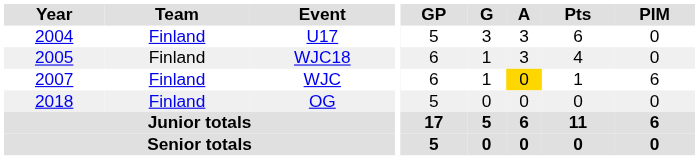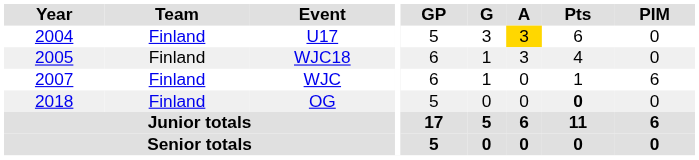U17 | A: no background -> gold background
WJC | A: gold background -> no background
OG | Pts: normal -> bold
